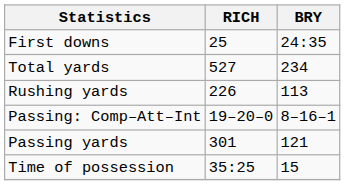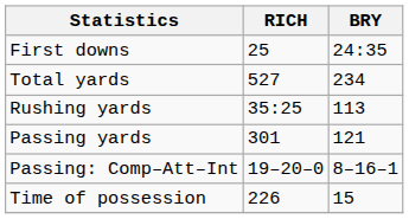Rushing yards | RICH: 226 -> 35:25
rows swapped: Passing yards <-> Passing: Comp–Att–Int
Time of possession | RICH: 35:25 -> 226
